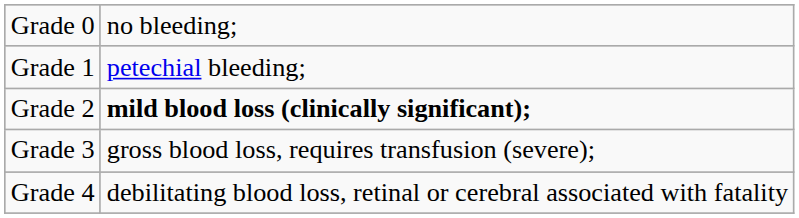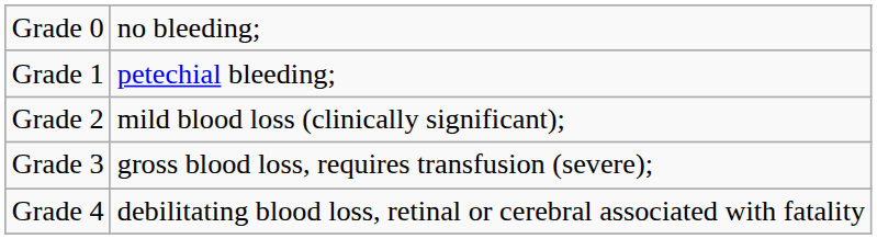Grade 2 | column 2: bold -> normal
